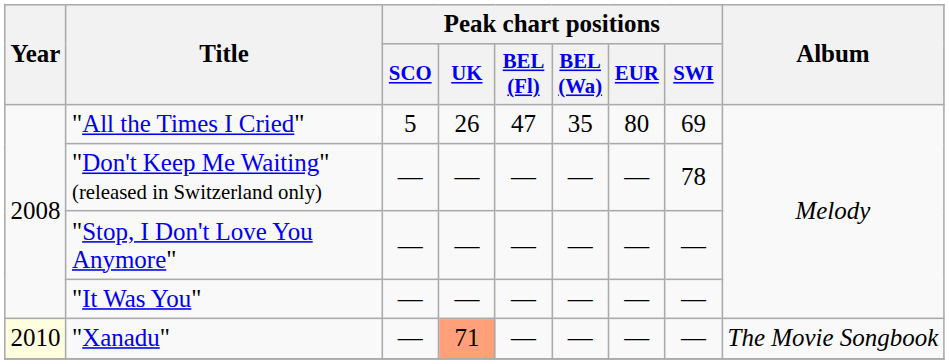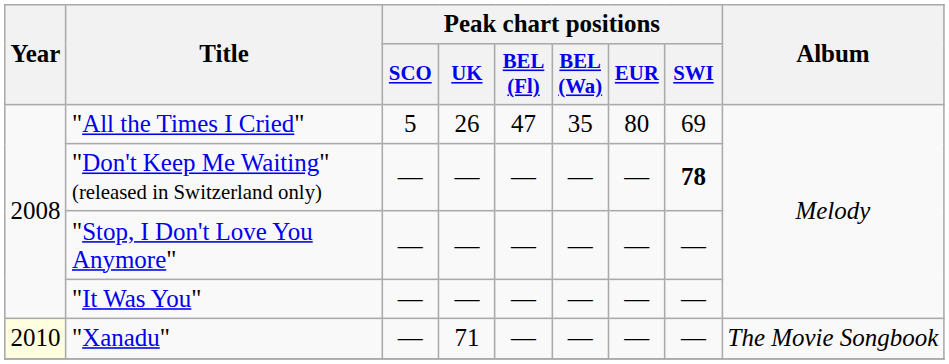"Don't Keep Me Waiting" (released in Switzerland only) | Peak chart positions / SWI: normal -> bold
"Xanadu" | Peak chart positions / UK: lightsalmon background -> no background
